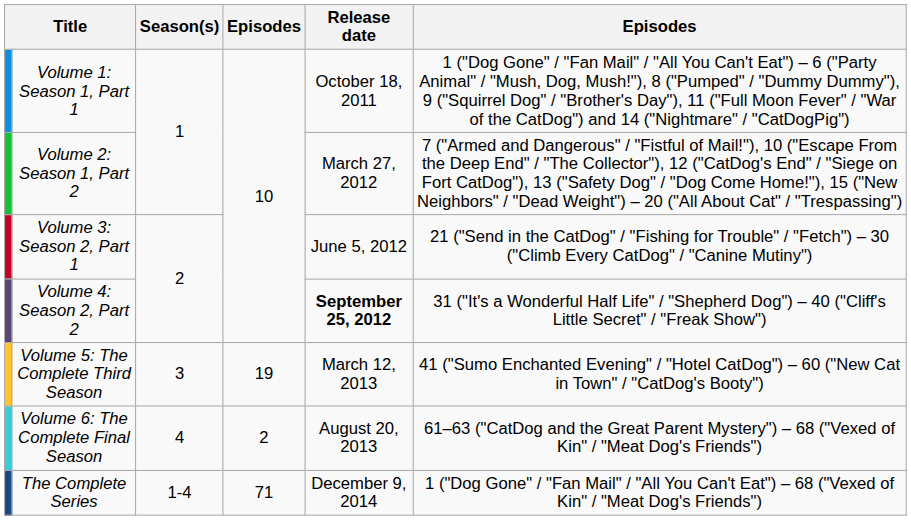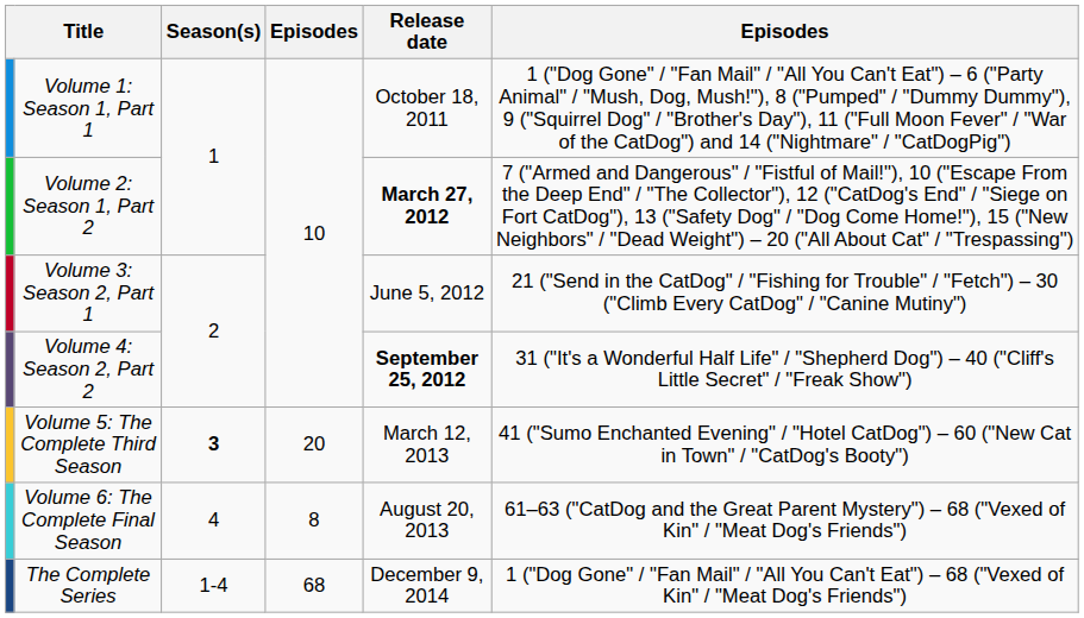Volume 2: Season 1, Part 2 | Release date: normal -> bold
Volume 5: The Complete Third Season | Season(s): normal -> bold
Volume 5: The Complete Third Season | column 4: 19 -> 20
Volume 6: The Complete Final Season | column 4: 2 -> 8
The Complete Series | column 4: 71 -> 68
